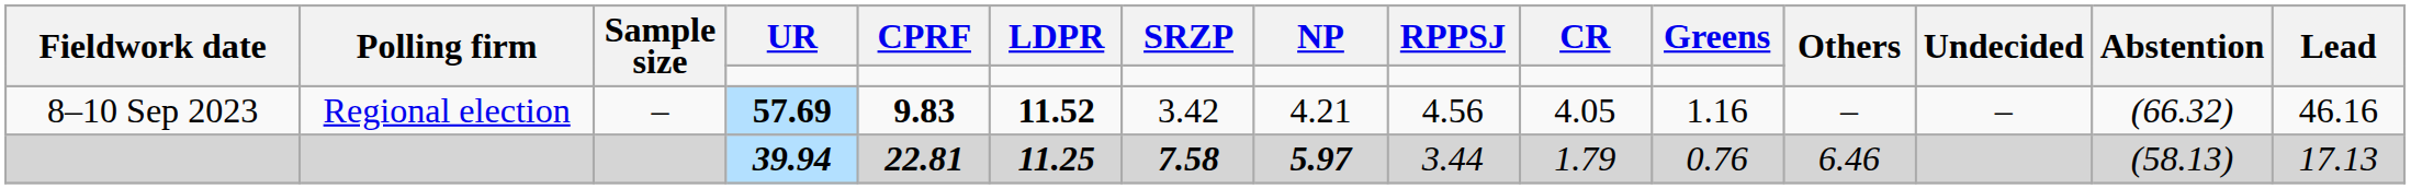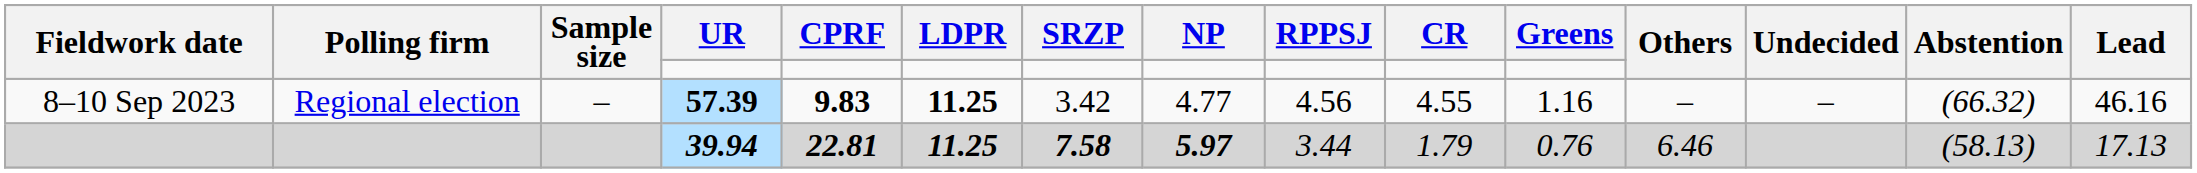8–10 Sep 2023 | UR: 57.69 -> 57.39
8–10 Sep 2023 | LDPR: 11.52 -> 11.25
8–10 Sep 2023 | NP: 4.21 -> 4.77
8–10 Sep 2023 | CR: 4.05 -> 4.55
